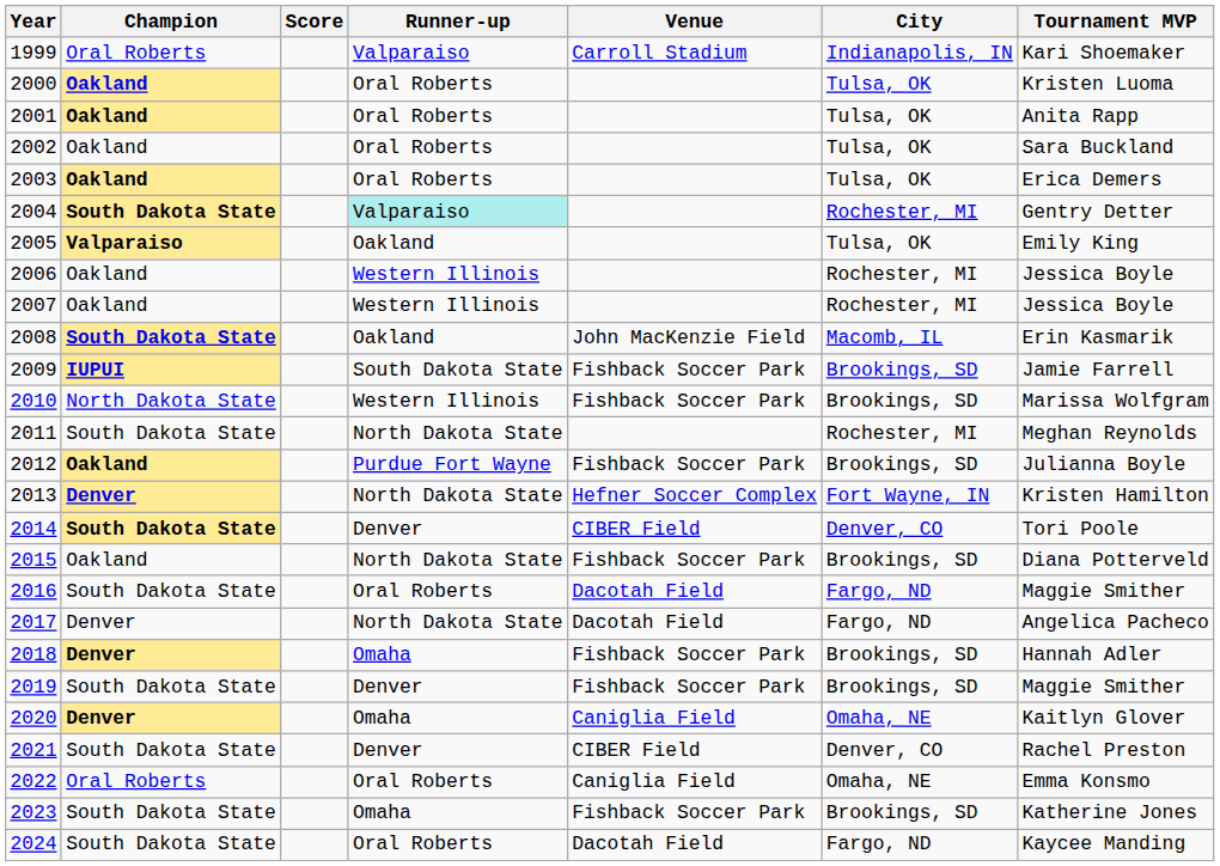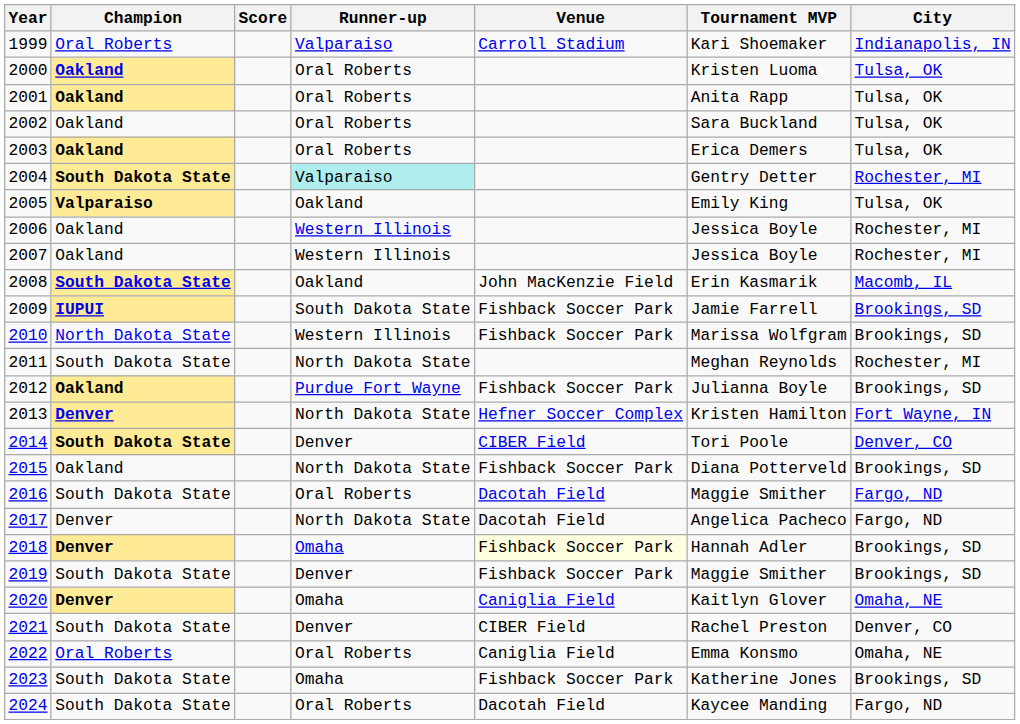columns swapped: City <-> Tournament MVP
2018 | Venue: no background -> lightyellow background
